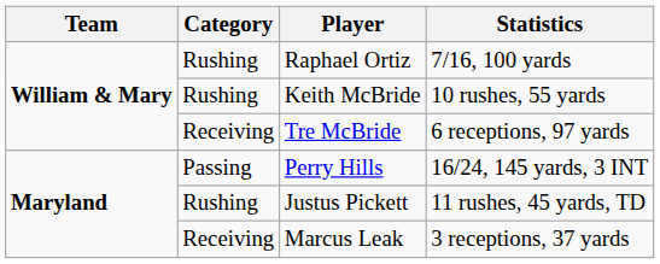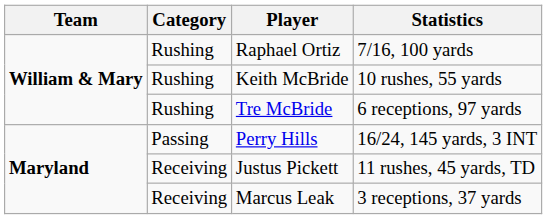Tre McBride | Category: Receiving -> Rushing
Justus Pickett | Category: Rushing -> Receiving
